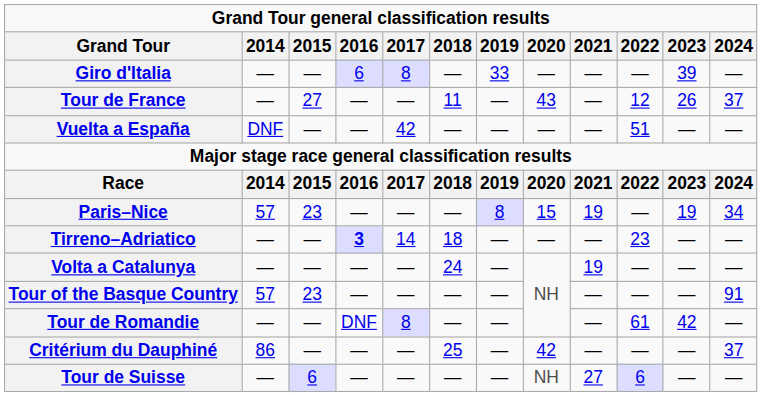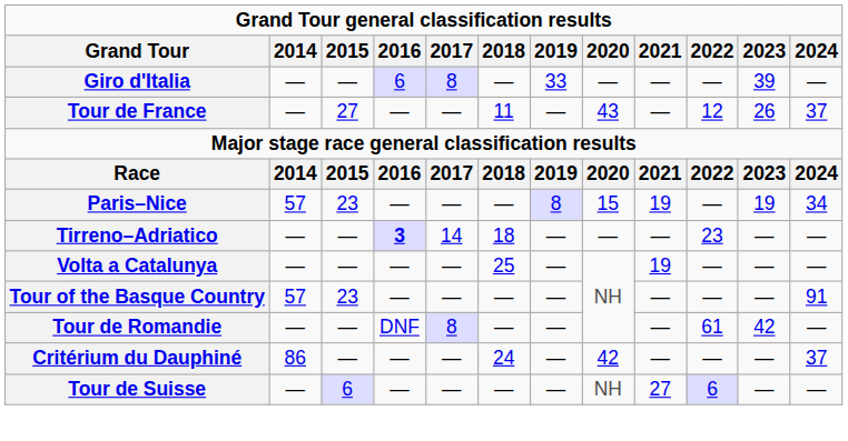- row: Vuelta a España | DNF | — | — | 42 | — | — | — | — | 51 | — | —
Volta a Catalunya | 2018: 24 -> 25
Critérium du Dauphiné | 2018: 25 -> 24
